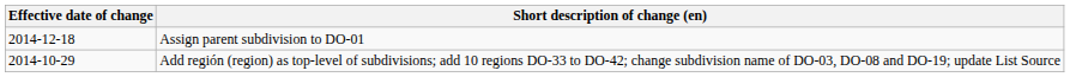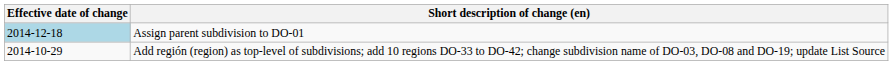Assign parent subdivision to DO-01 | Effective date of change: no background -> lightblue background
